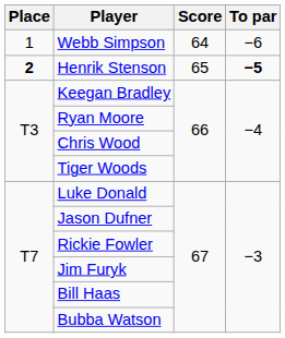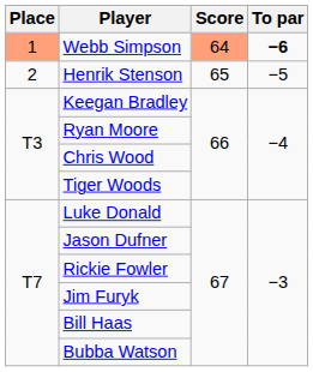Webb Simpson | Place: no background -> lightsalmon background
Webb Simpson | Score: no background -> lightsalmon background
Webb Simpson | To par: normal -> bold
Henrik Stenson | Place: bold -> normal
Henrik Stenson | To par: bold -> normal
